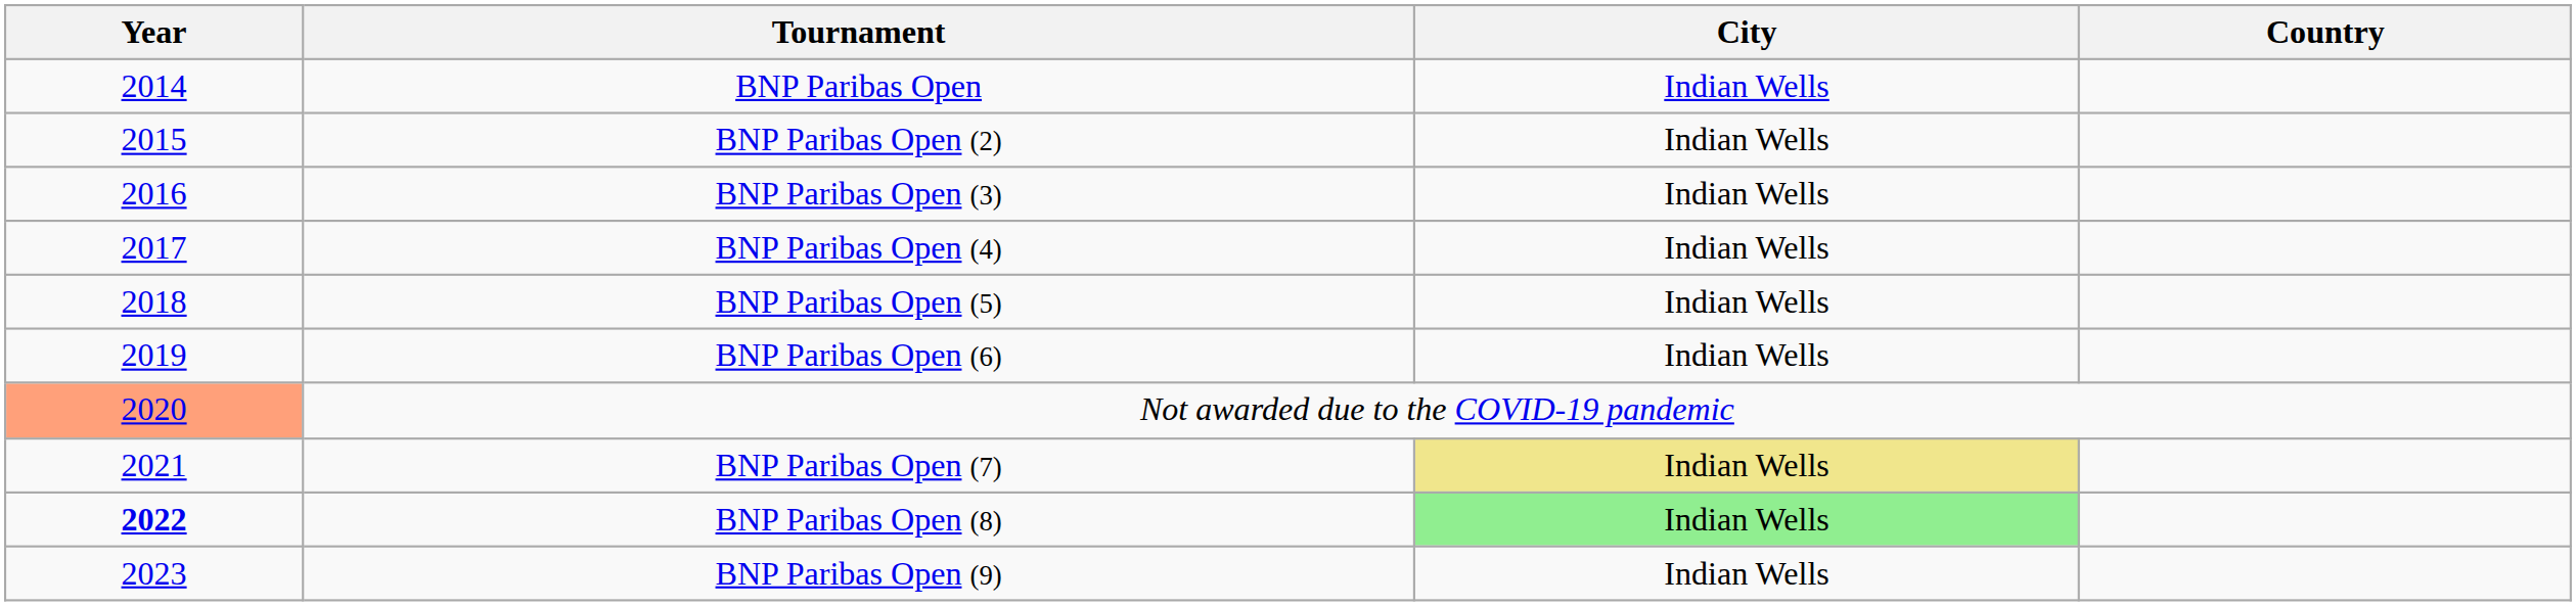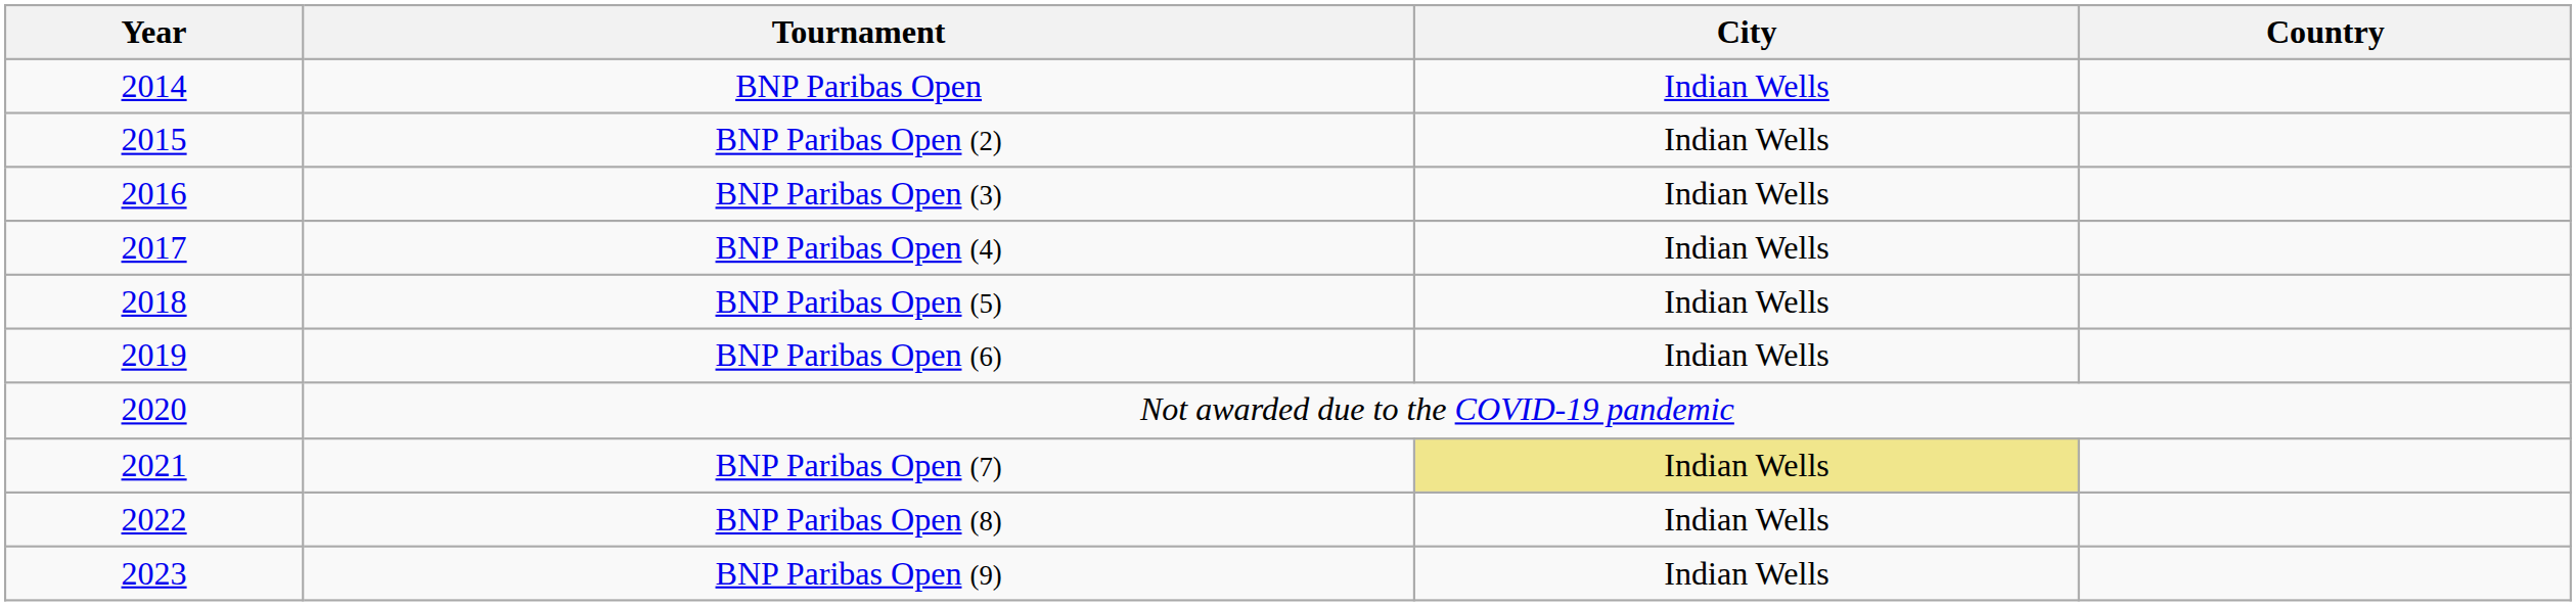Not awarded due to the COVID-19 pandemic | Year: lightsalmon background -> no background
BNP Paribas Open (8) | Year: bold -> normal
BNP Paribas Open (8) | City: lightgreen background -> no background
